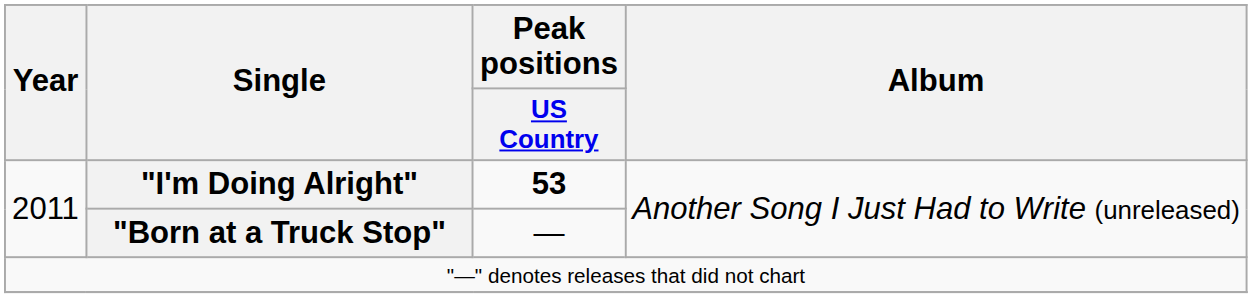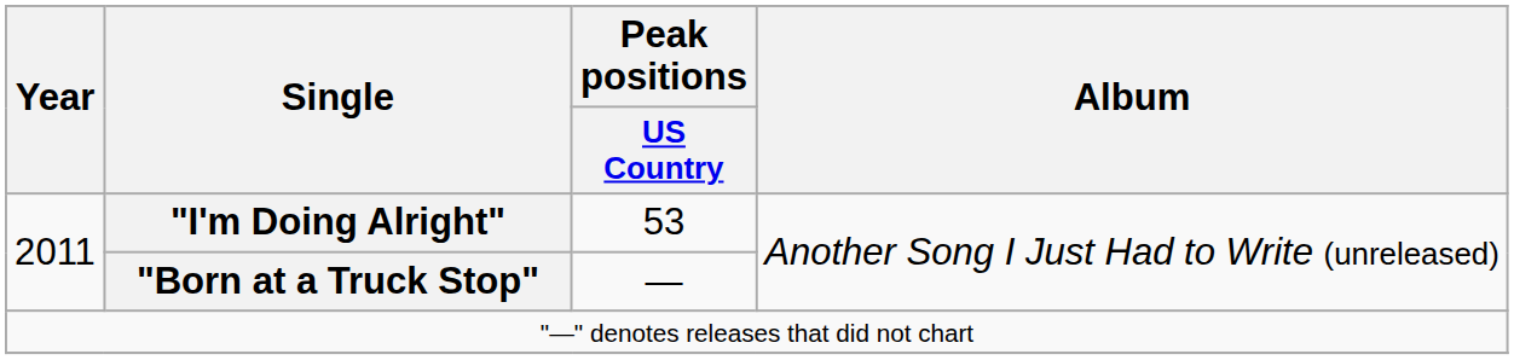"I'm Doing Alright" | Peak positions / US Country: bold -> normal
